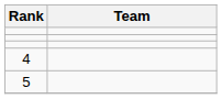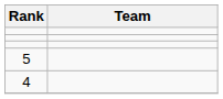row 5 | Rank: 4 -> 5
row 6 | Rank: 5 -> 4
